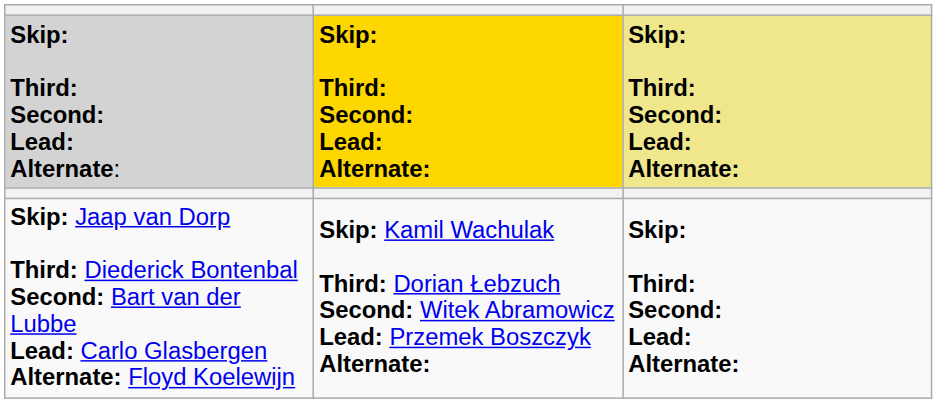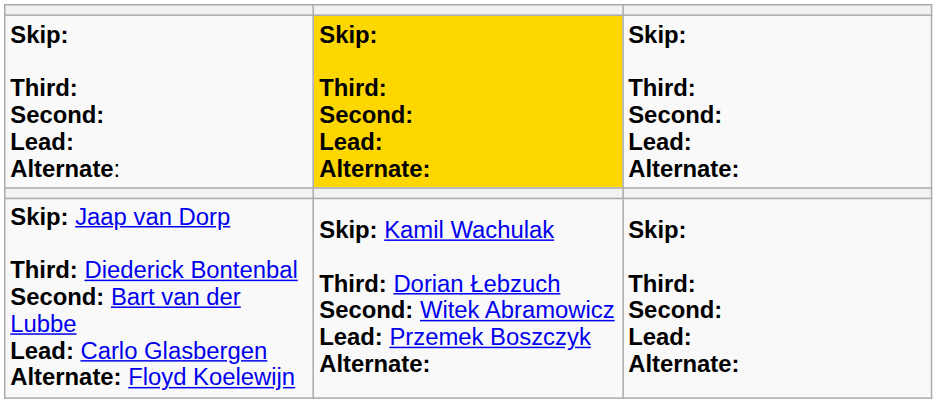row 2 | column 1: lightgrey background -> no background
row 2 | column 3: khaki background -> no background
